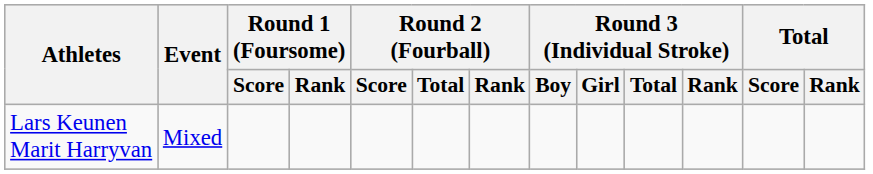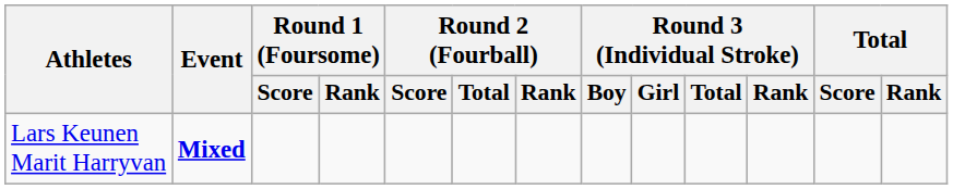Lars Keunen Marit Harryvan | Event: normal -> bold
